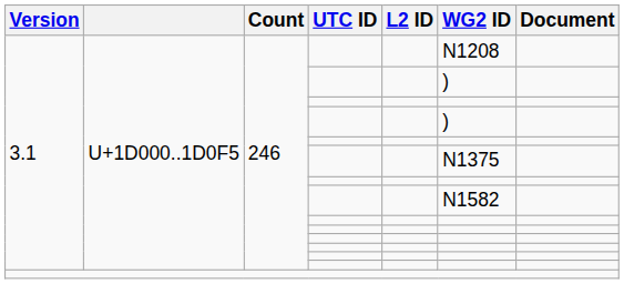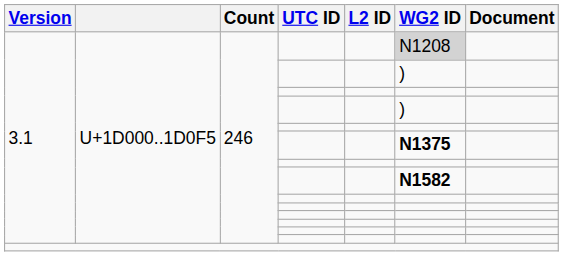row 2 | WG2 ID: no background -> lightgrey background
row 7 | WG2 ID: normal -> bold
row 9 | WG2 ID: normal -> bold
